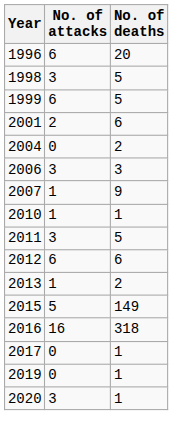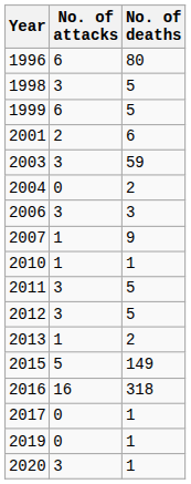1996 | No. of deaths: 20 -> 80
+ row: 2003 | 3 | 59
2012 | No. of attacks: 6 -> 3
2012 | No. of deaths: 6 -> 5
